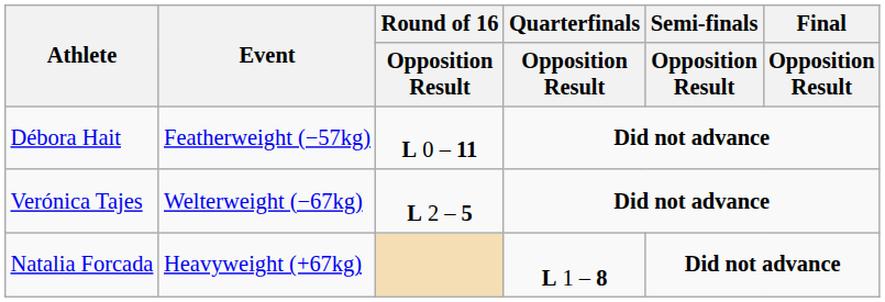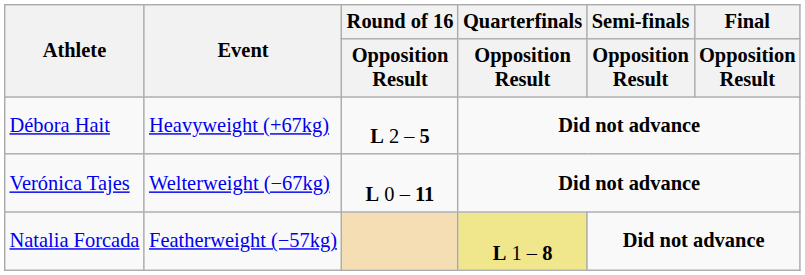Débora Hait | Event: Featherweight (−57kg) -> Heavyweight (+67kg)
Débora Hait | Round of 16 / Opposition Result: L 0 – 11 -> L 2 – 5
Verónica Tajes | Round of 16 / Opposition Result: L 2 – 5 -> L 0 – 11
Natalia Forcada | Event: Heavyweight (+67kg) -> Featherweight (−57kg)
Natalia Forcada | Quarterfinals / Opposition Result: no background -> khaki background
